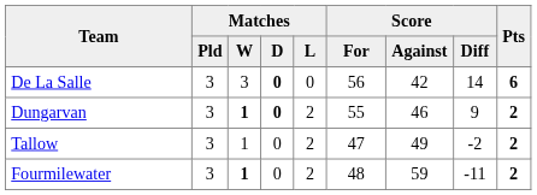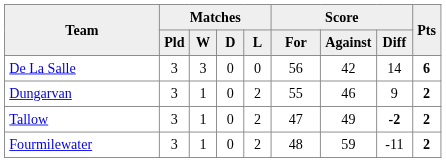De La Salle | Matches / D: bold -> normal
Dungarvan | Matches / W: bold -> normal
Dungarvan | Matches / D: bold -> normal
Tallow | Score / Diff: normal -> bold
Fourmilewater | Matches / W: bold -> normal
